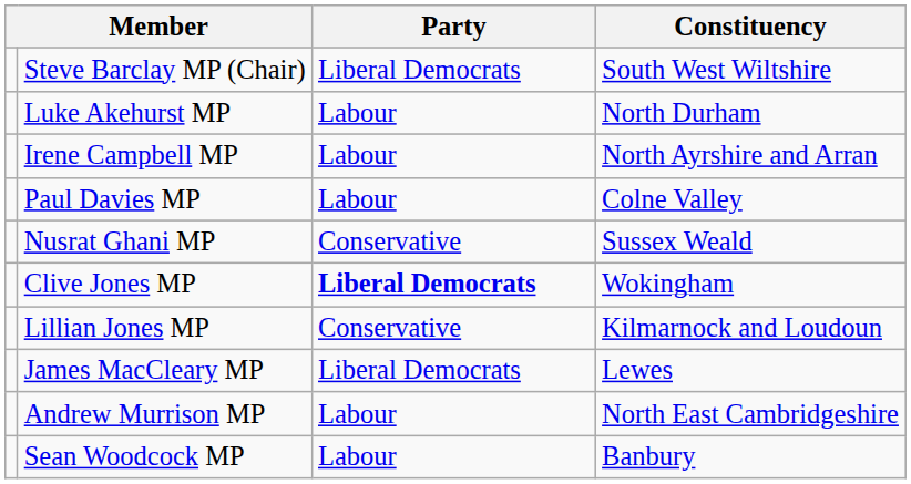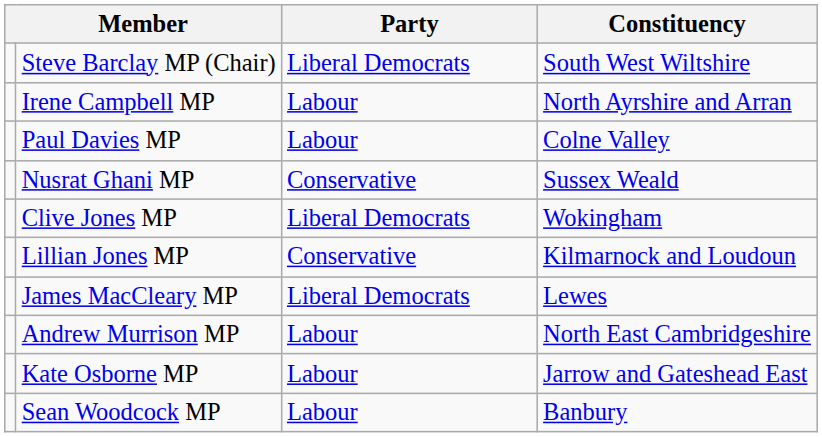- row: Luke Akehurst MP | Labour | North Durham
Clive Jones MP | Party: bold -> normal
+ row: Kate Osborne MP | Labour | Jarrow and Gateshead East
